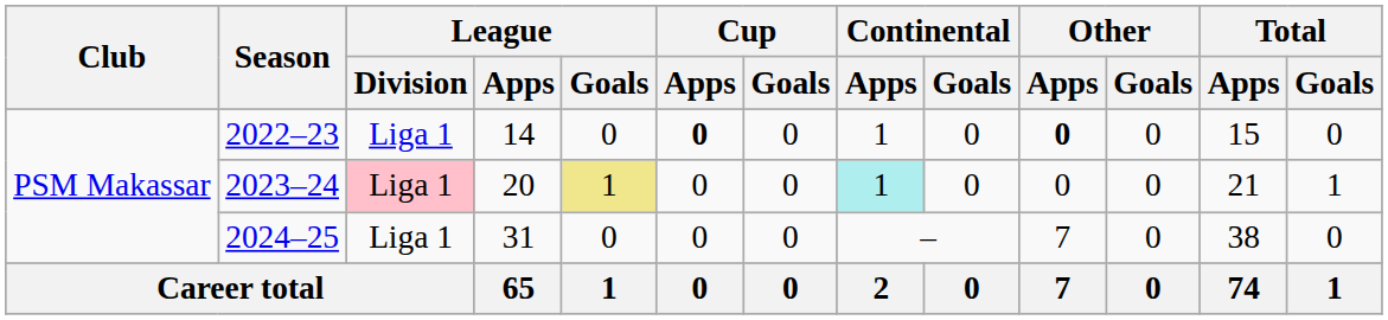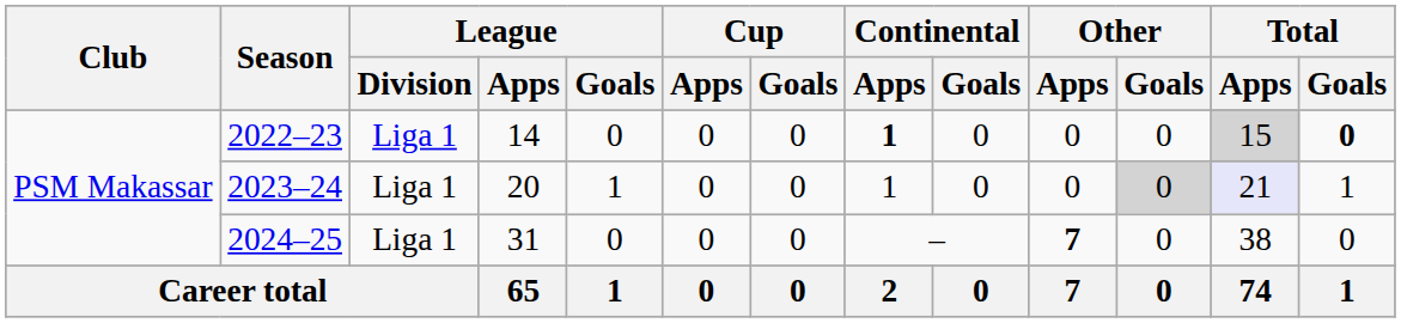2022–23 | Cup / Apps: bold -> normal
2022–23 | Continental / Apps: normal -> bold
2022–23 | Other / Apps: bold -> normal
2022–23 | Total / Apps: no background -> lightgrey background
2022–23 | Total / Goals: normal -> bold
2023–24 | League / Division: pink background -> no background
2023–24 | League / Goals: khaki background -> no background
2023–24 | Continental / Apps: paleturquoise background -> no background
2023–24 | Other / Goals: no background -> lightgrey background
2023–24 | Total / Apps: no background -> lavender background
2024–25 | Other / Apps: normal -> bold
